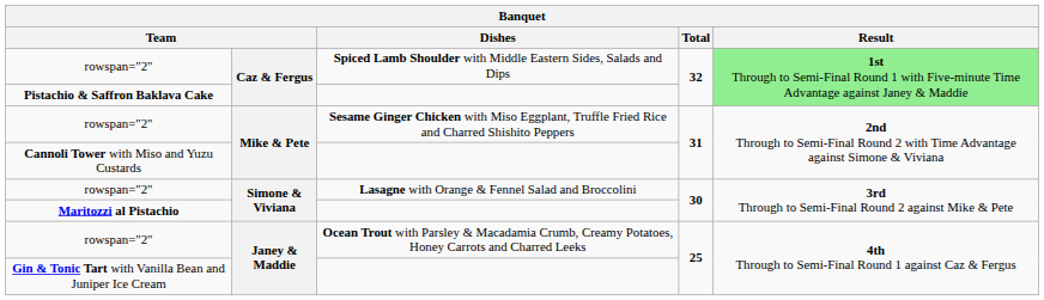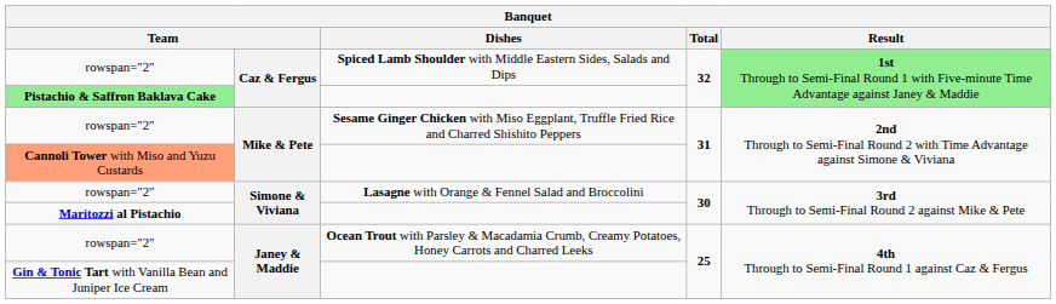Pistachio & Saffron Baklava Cake | column 1: no background -> lightgreen background
Cannoli Tower with Miso and Yuzu Custards | column 1: no background -> lightsalmon background
